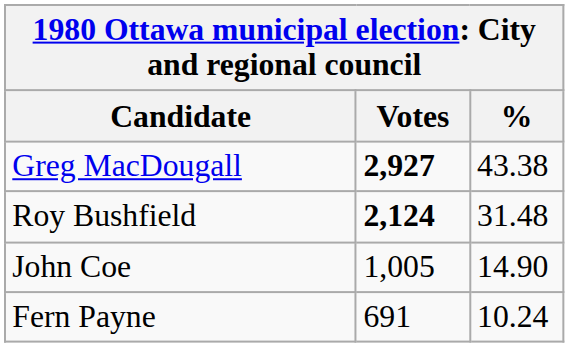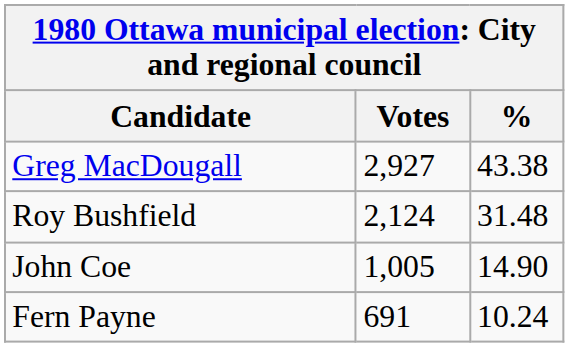Greg MacDougall | Votes: bold -> normal
Roy Bushfield | Votes: bold -> normal
